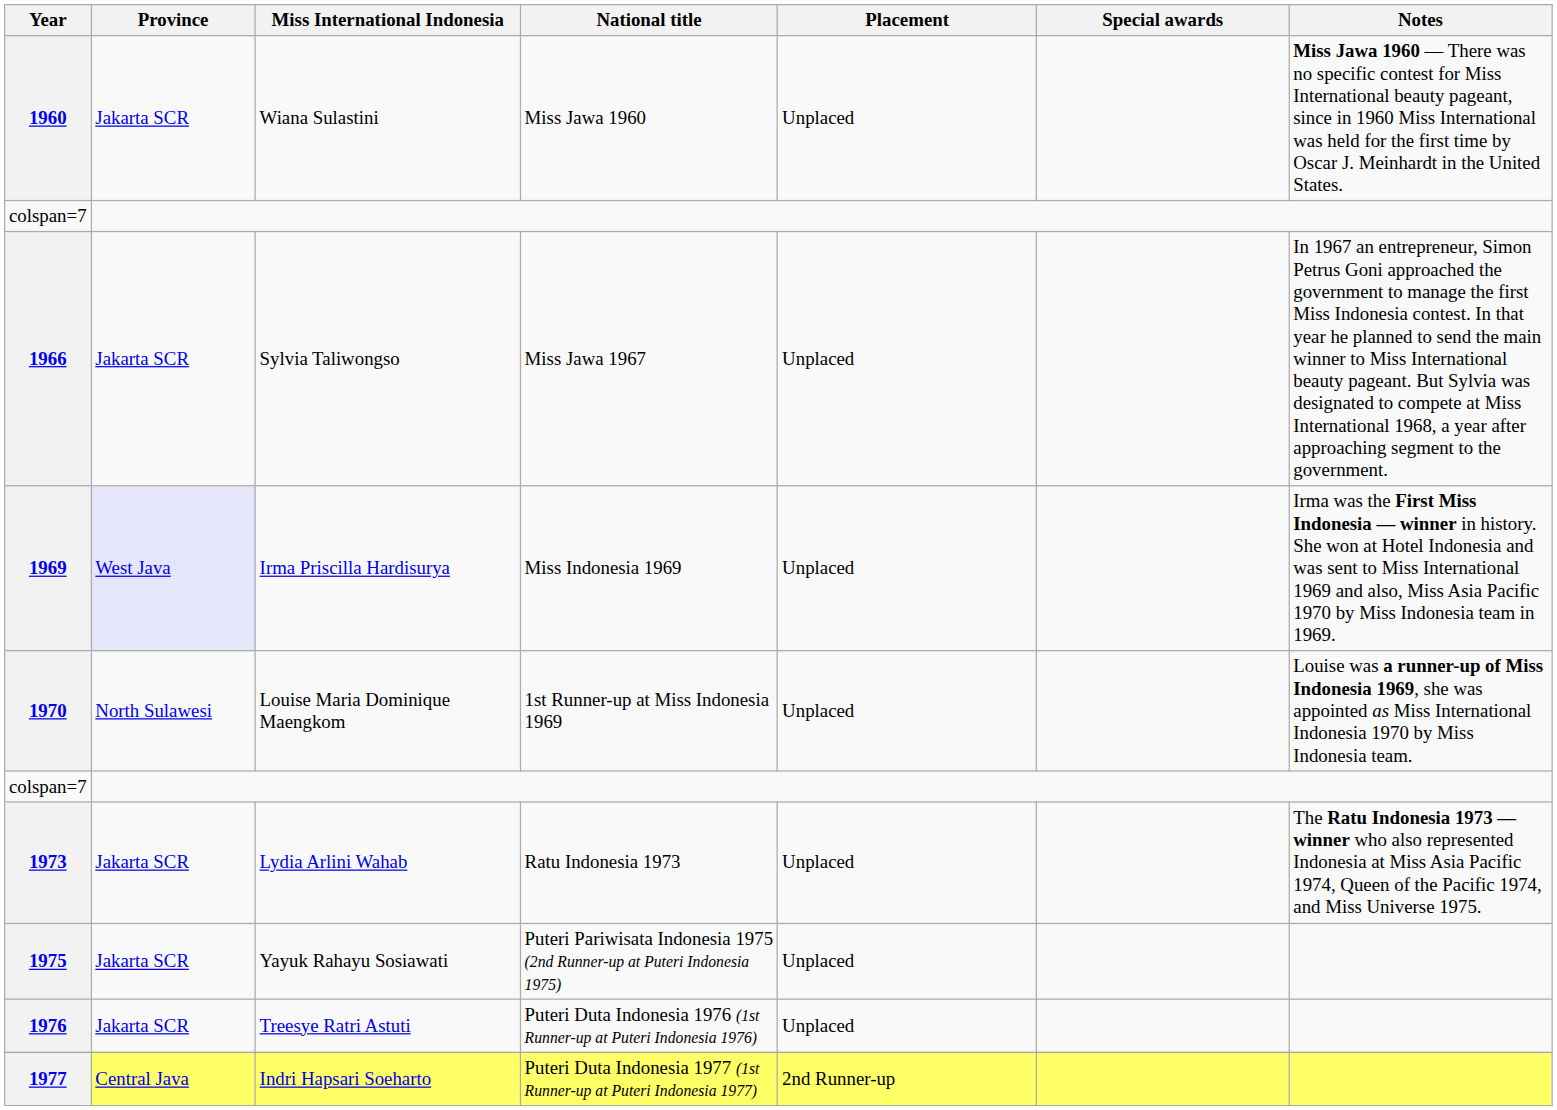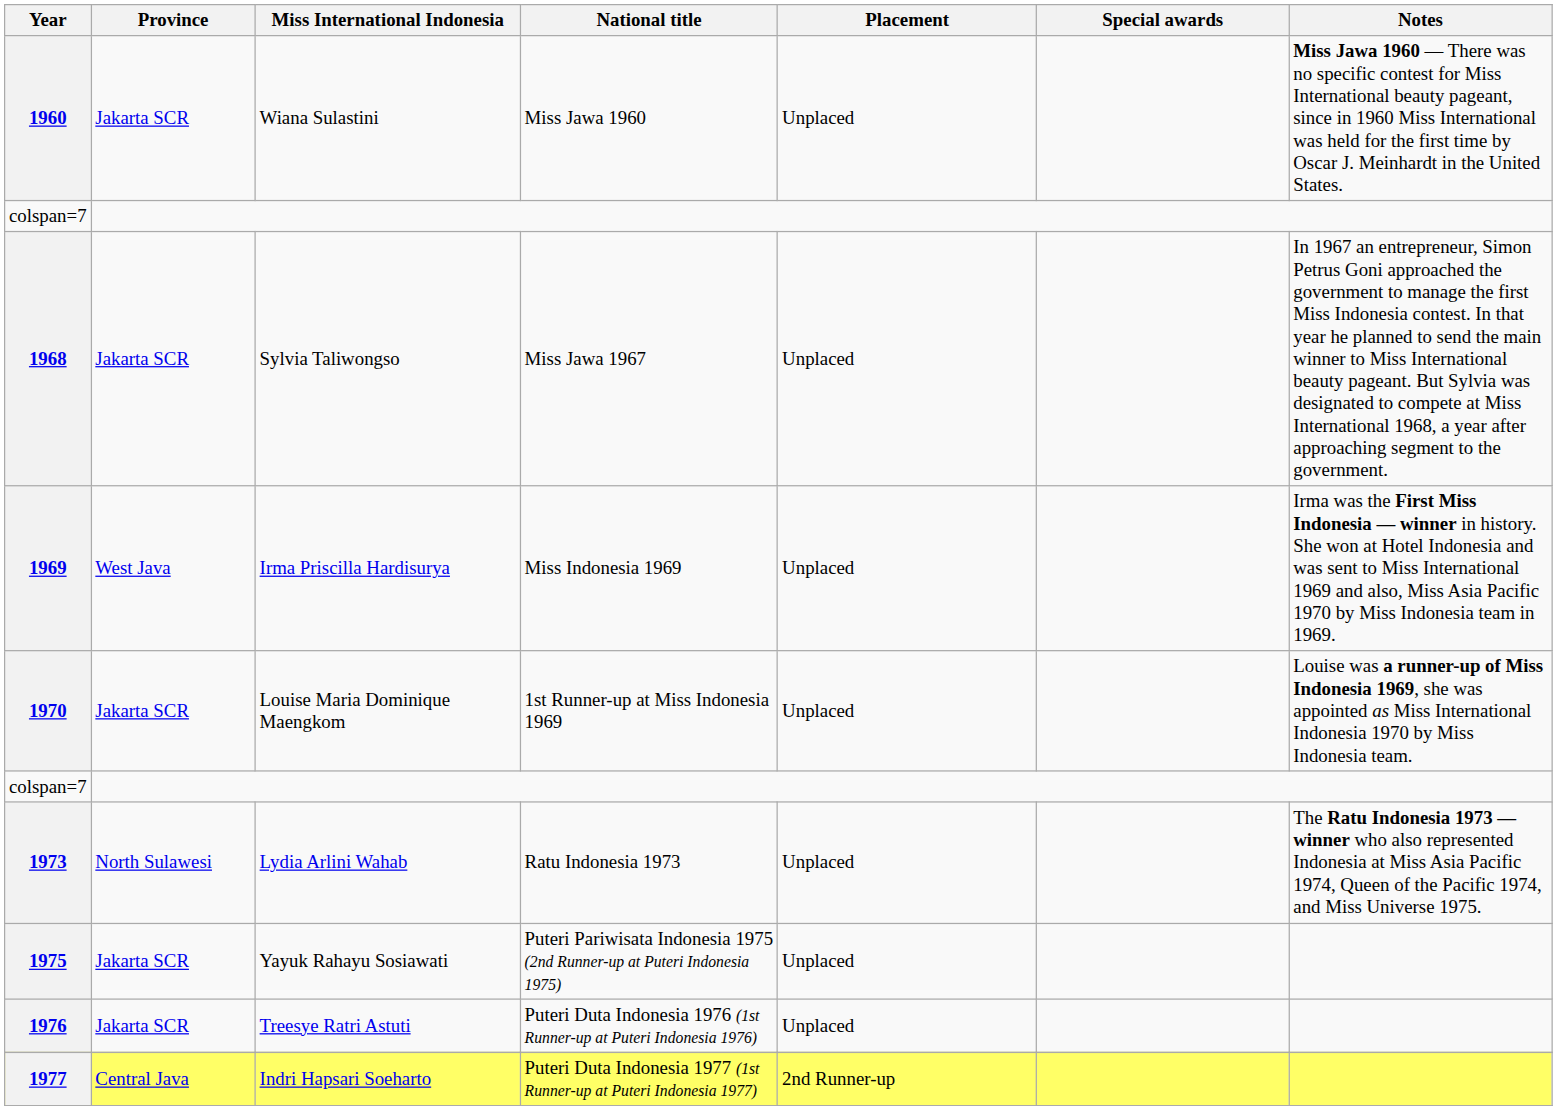Sylvia Taliwongso | Year: 1966 -> 1968
Irma Priscilla Hardisurya | Province: lavender background -> no background
Louise Maria Dominique Maengkom | Province: North Sulawesi -> Jakarta SCR
Lydia Arlini Wahab | Province: Jakarta SCR -> North Sulawesi
